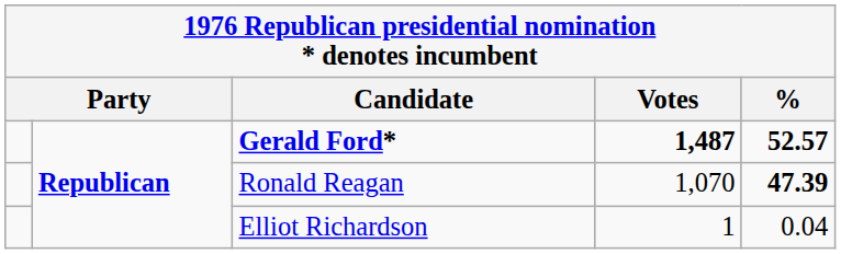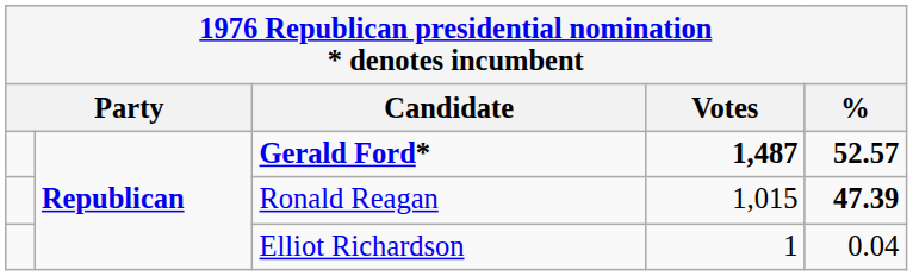Ronald Reagan | Votes: 1,070 -> 1,015
